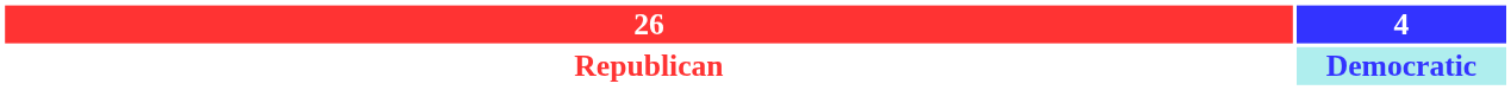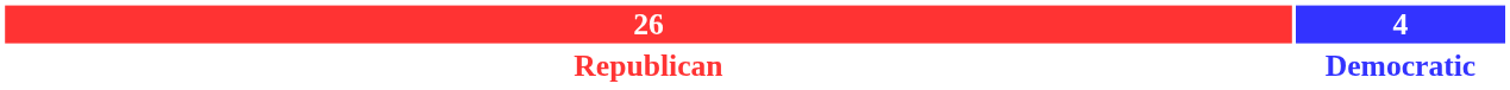Republican | column 2: paleturquoise background -> no background
